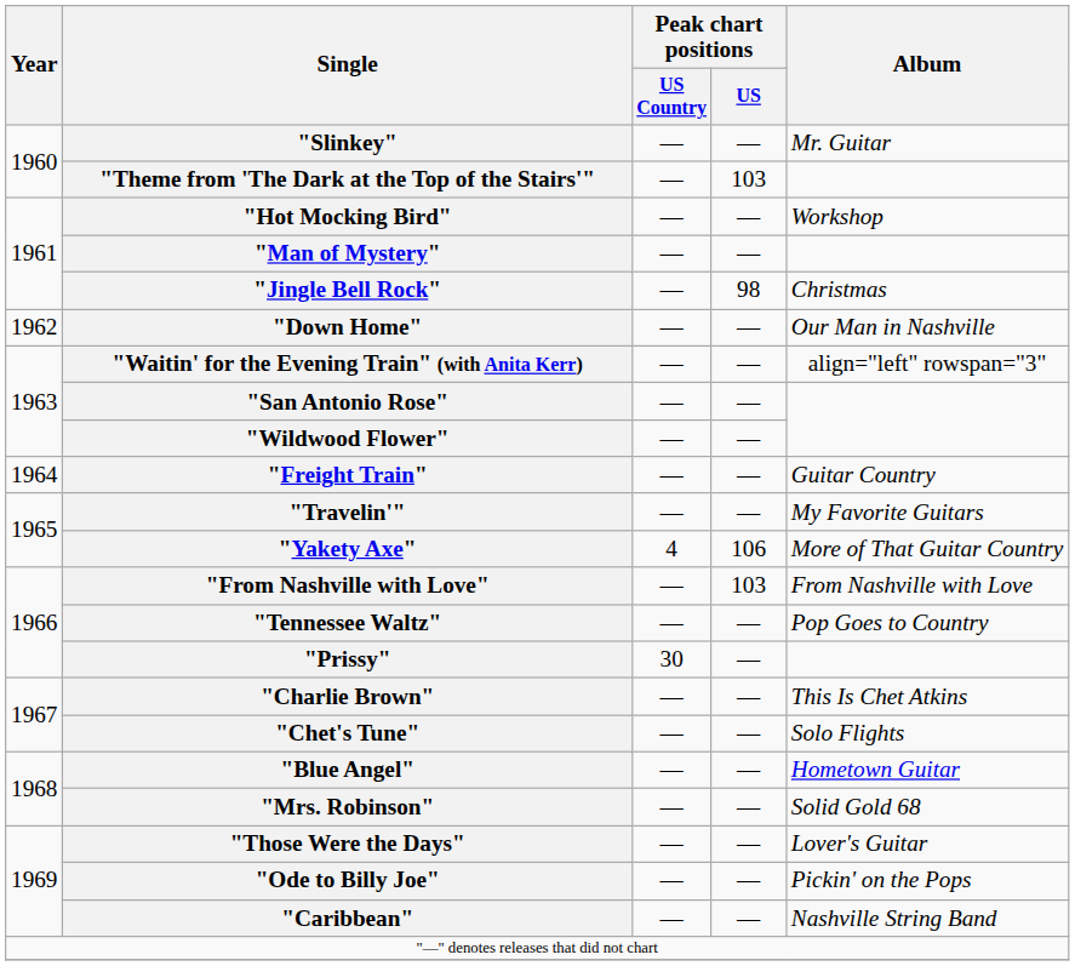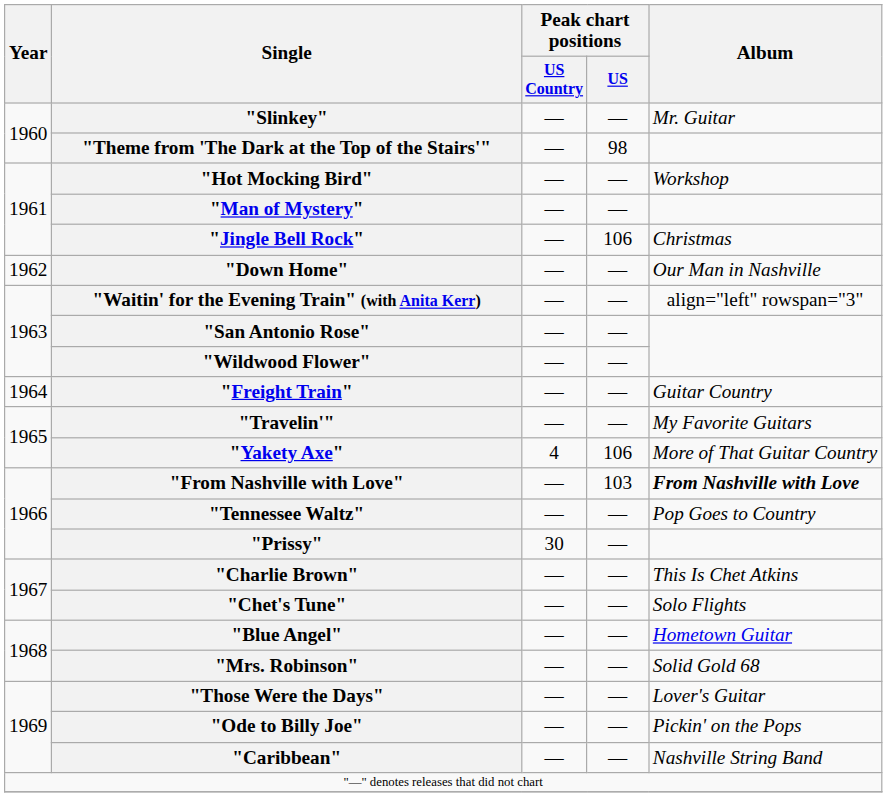"Theme from 'The Dark at the Top of the Stairs'" | Peak chart positions / US: 103 -> 98
"Jingle Bell Rock" | Peak chart positions / US: 98 -> 106
"From Nashville with Love" | Album: normal -> bold
